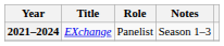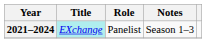2021–2024 | Title: no background -> paleturquoise background
